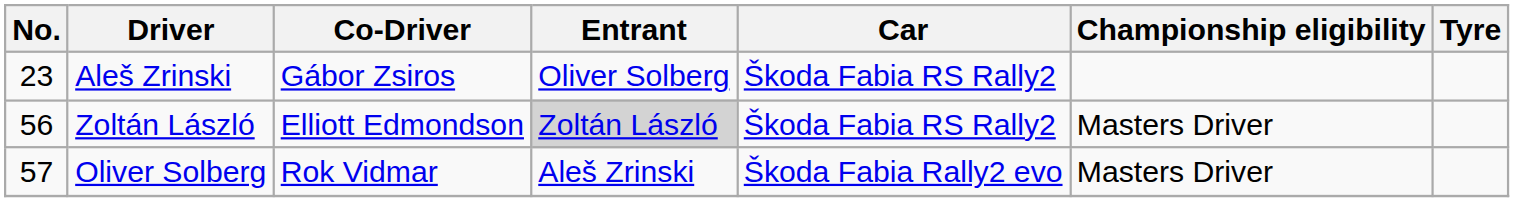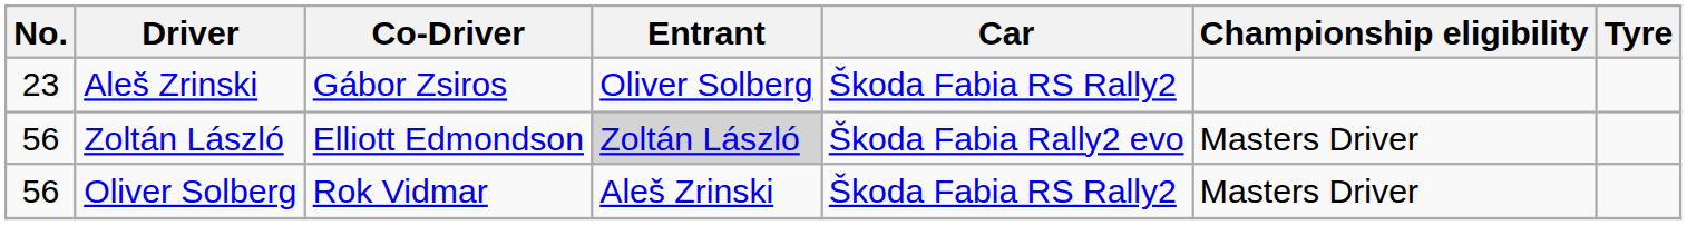row 3 | Car: Škoda Fabia RS Rally2 -> Škoda Fabia Rally2 evo
row 4 | No.: 57 -> 56
row 4 | Car: Škoda Fabia Rally2 evo -> Škoda Fabia RS Rally2
